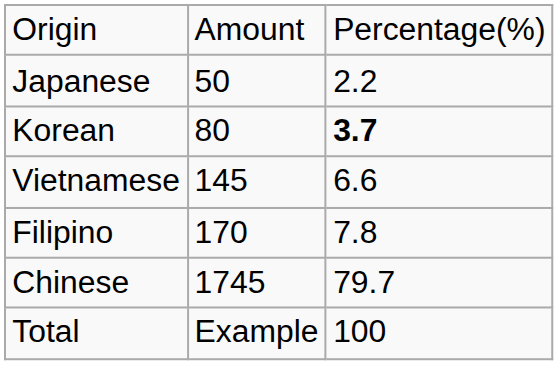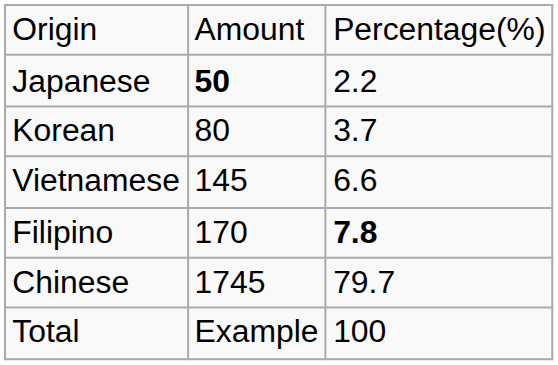Japanese | column 2: normal -> bold
Korean | column 3: bold -> normal
Filipino | column 3: normal -> bold
